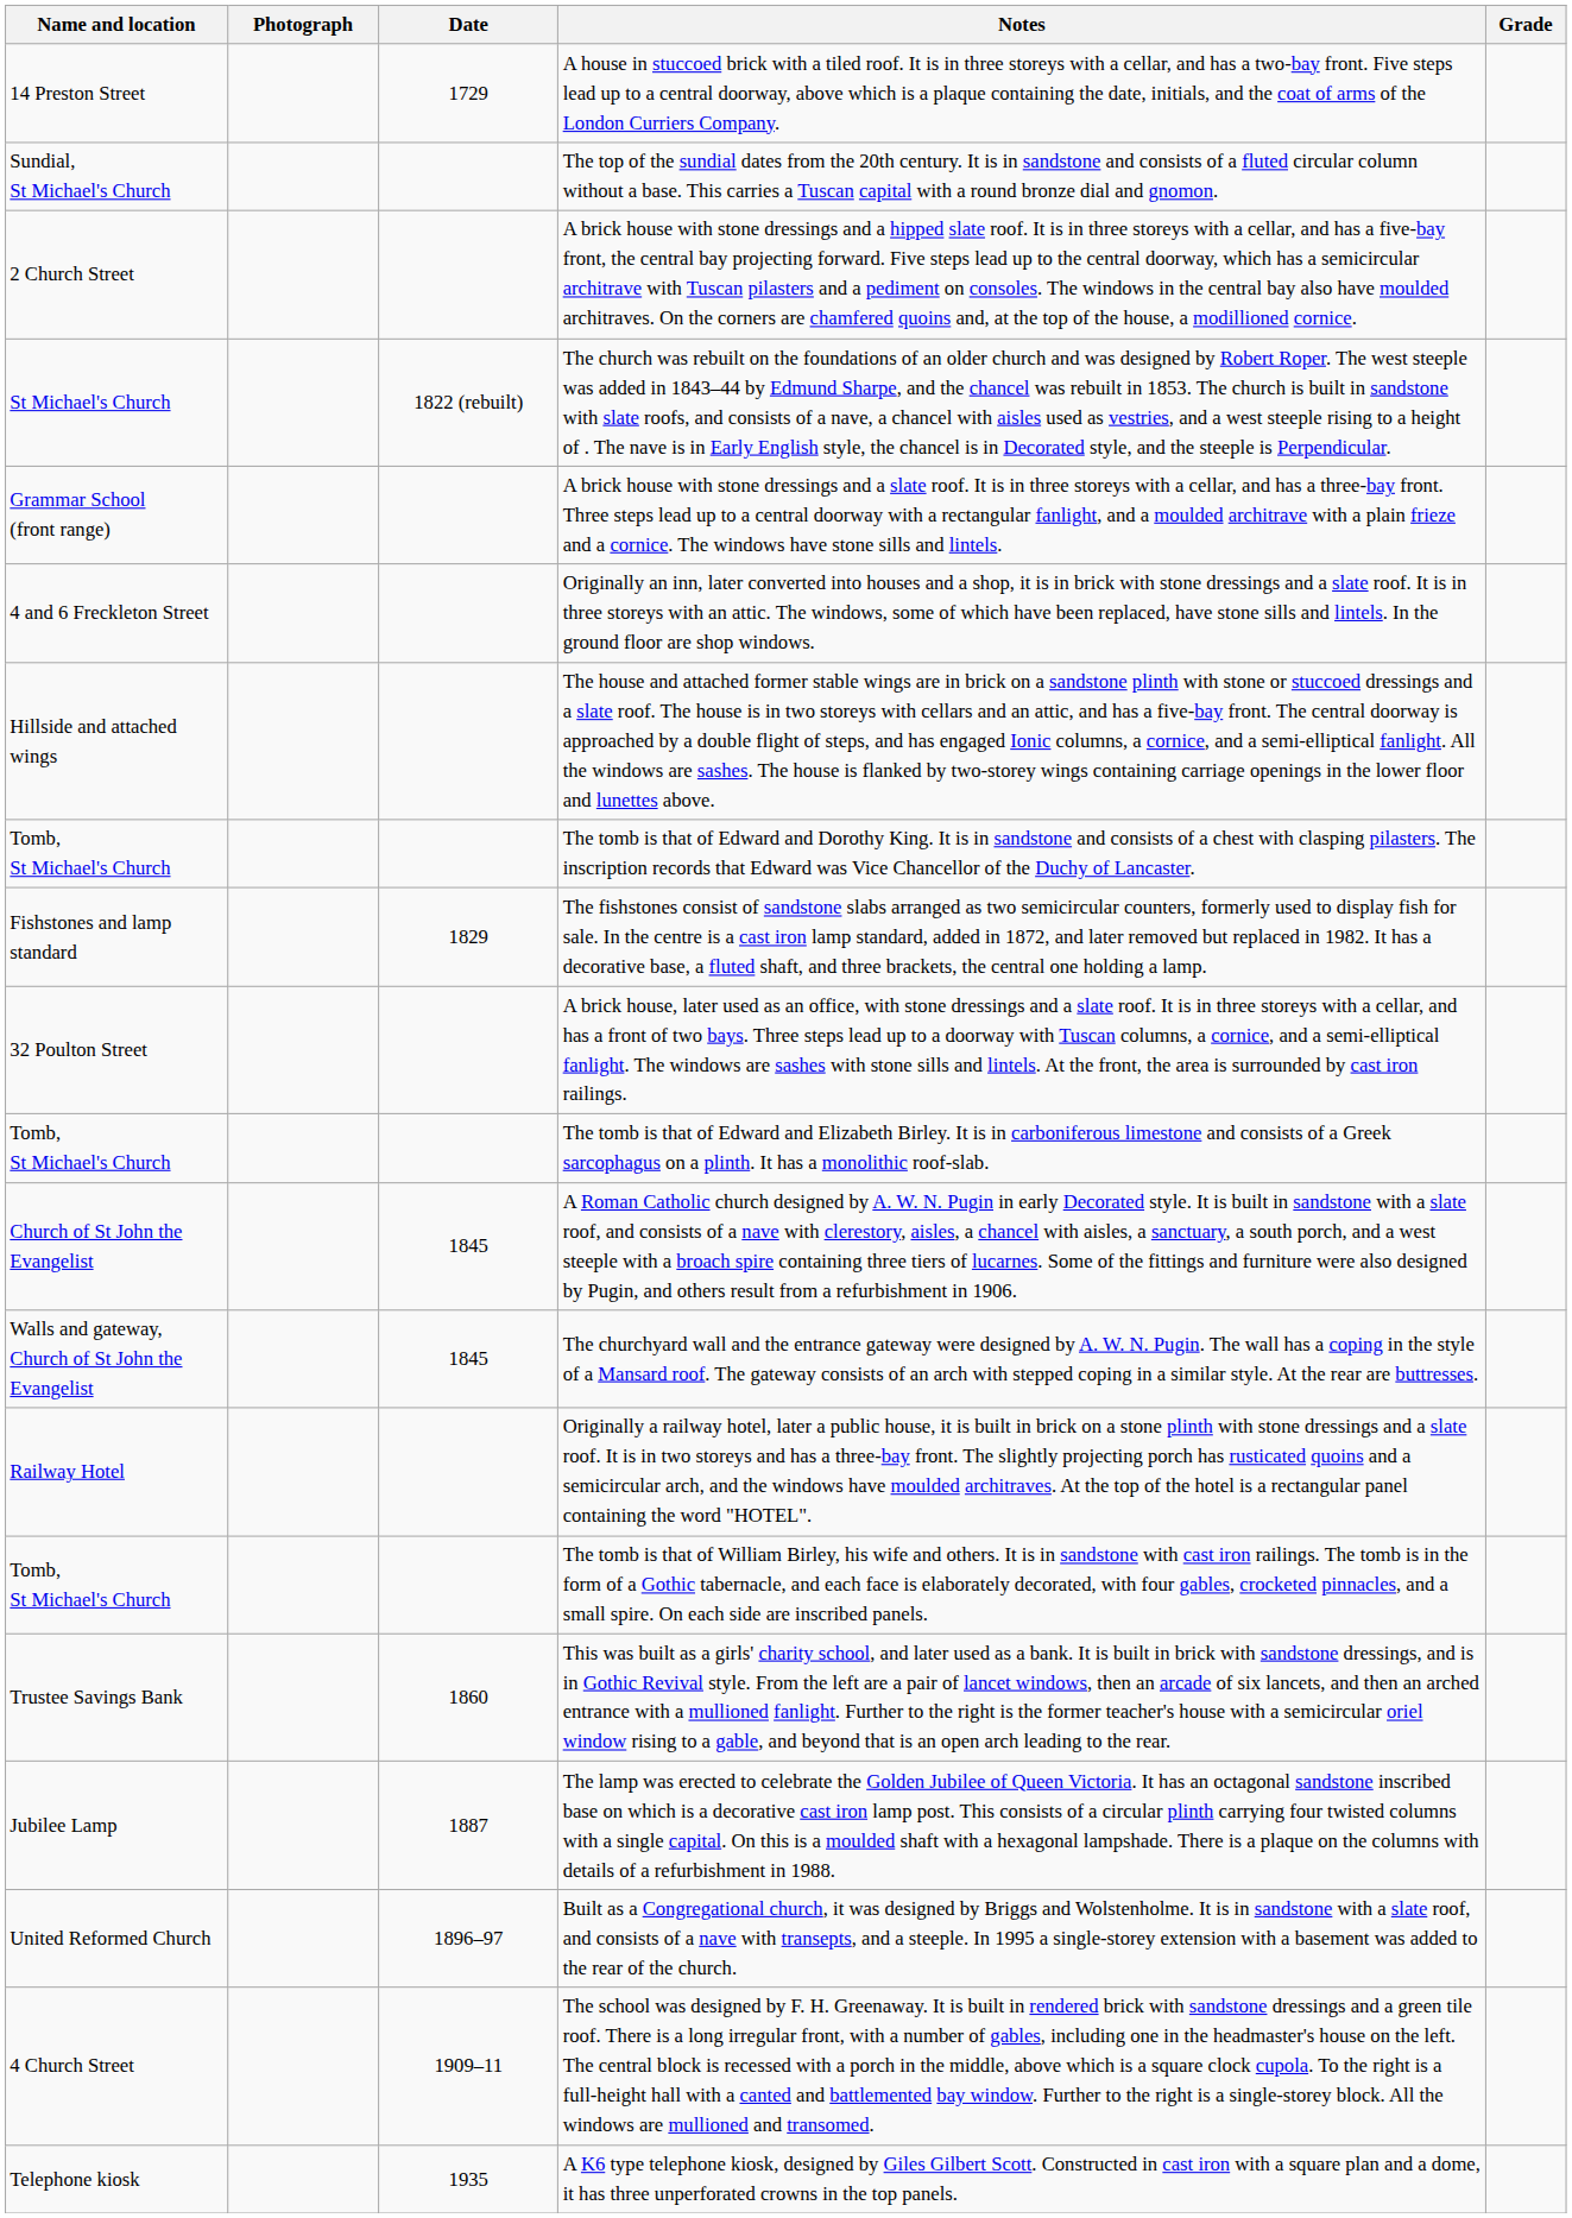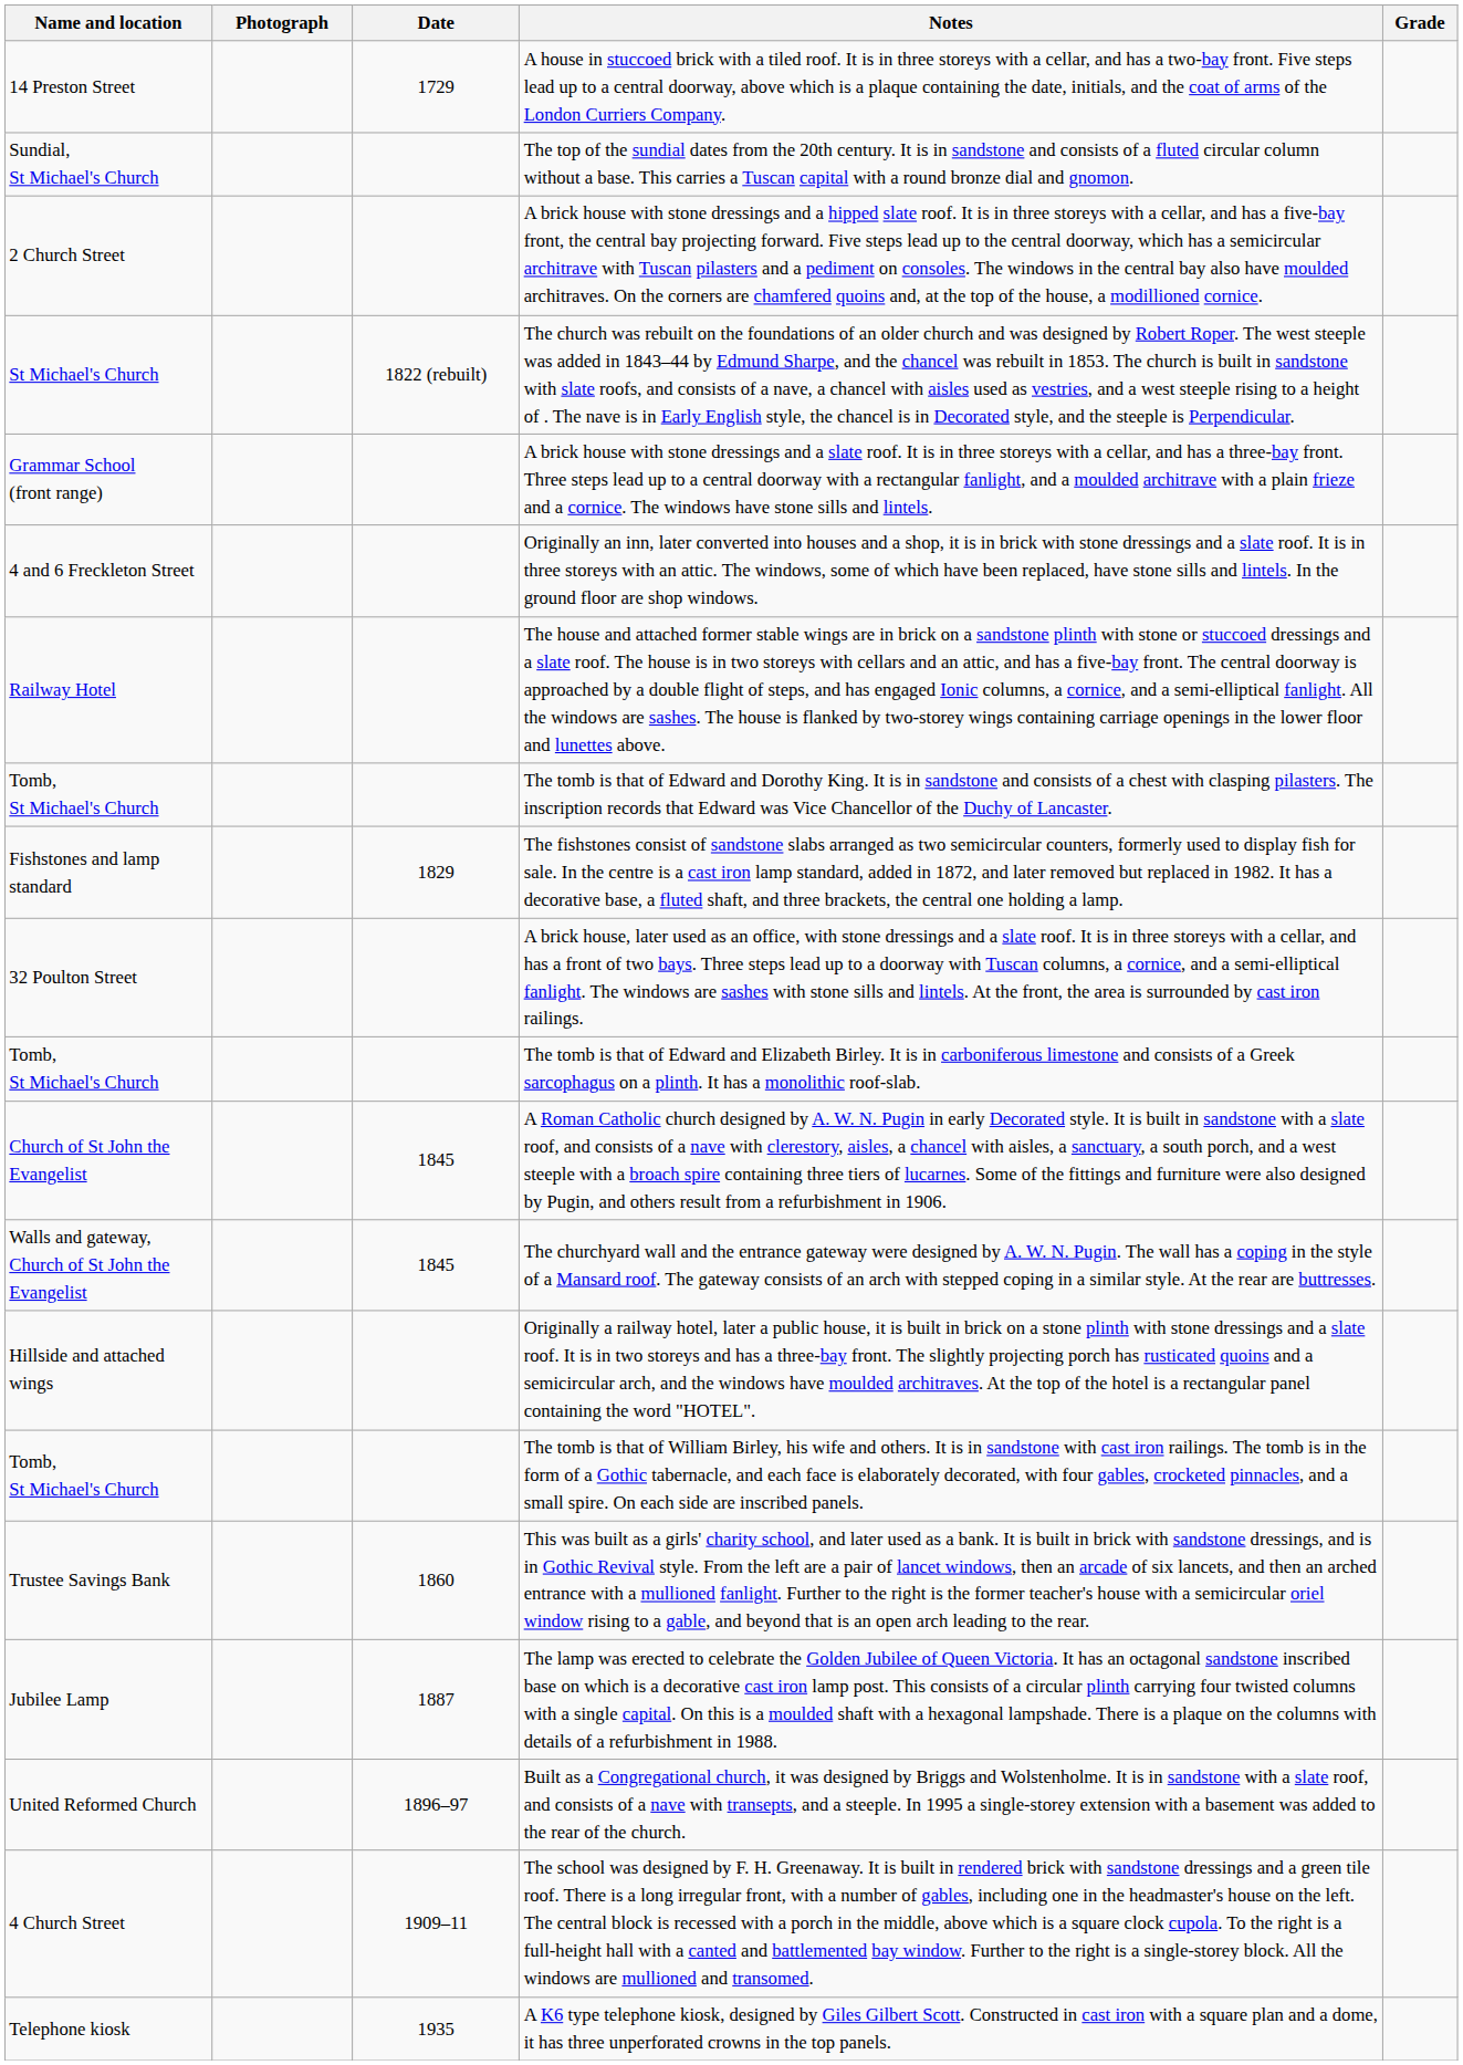row 8 | Name and location: Hillside and attached wings -> Railway Hotel
row 15 | Name and location: Railway Hotel -> Hillside and attached wings
